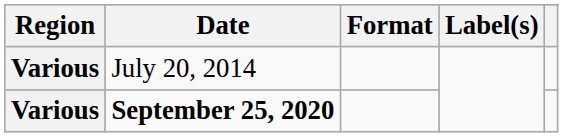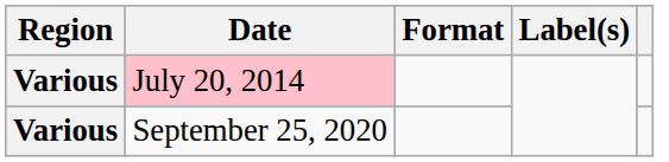July 20, 2014 | Date: no background -> pink background
September 25, 2020 | Date: bold -> normal
